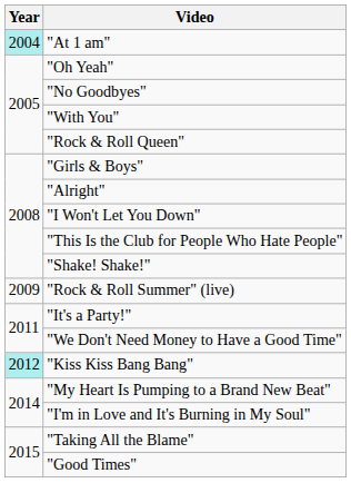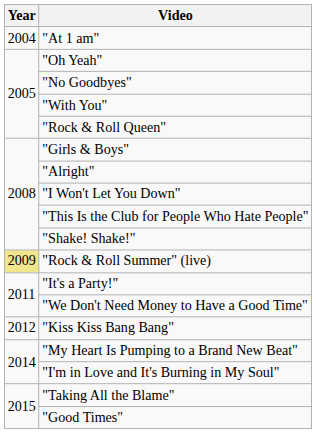"At 1 am" | Year: paleturquoise background -> no background
"Rock & Roll Summer" (live) | Year: no background -> khaki background
"Kiss Kiss Bang Bang" | Year: paleturquoise background -> no background
